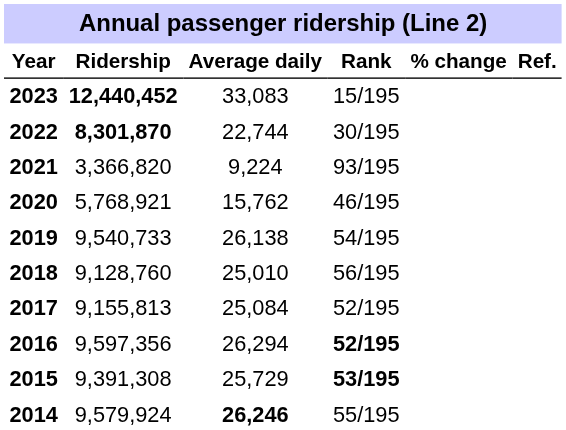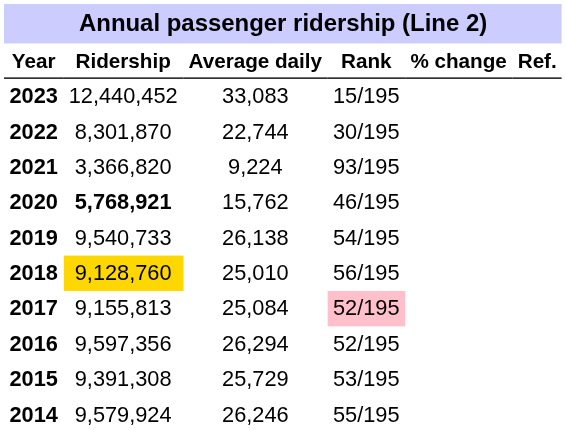2023 | Ridership: bold -> normal
2022 | Ridership: bold -> normal
2020 | Ridership: normal -> bold
2018 | Ridership: no background -> gold background
2017 | Rank: no background -> pink background
2016 | Rank: bold -> normal
2015 | Rank: bold -> normal
2014 | Average daily: bold -> normal
